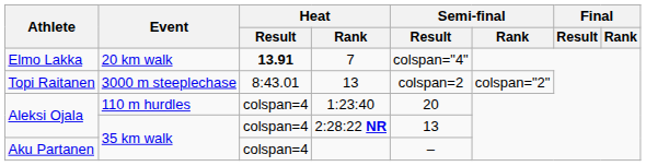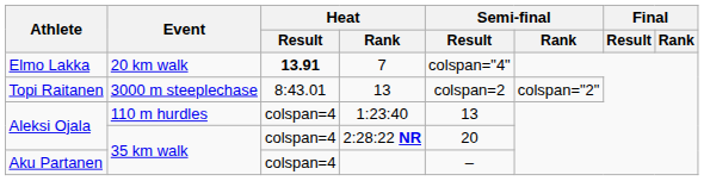1:23:40 | Semi-final / Result: 20 -> 13
2:28:22 NR | Semi-final / Result: 13 -> 20
